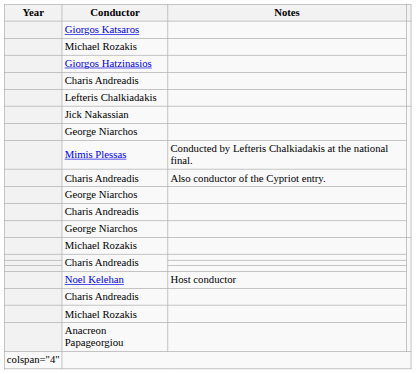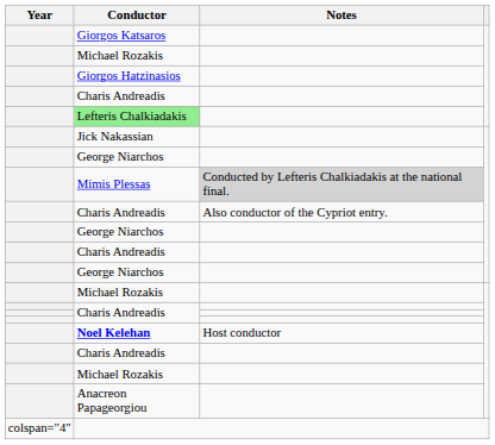Lefteris Chalkiadakis | Conductor: no background -> lightgreen background
Mimis Plessas | Notes: no background -> lightgrey background
Noel Kelehan | Conductor: normal -> bold
